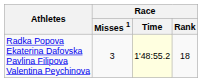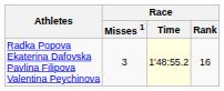row 3 | Race / Rank: 18 -> 16
